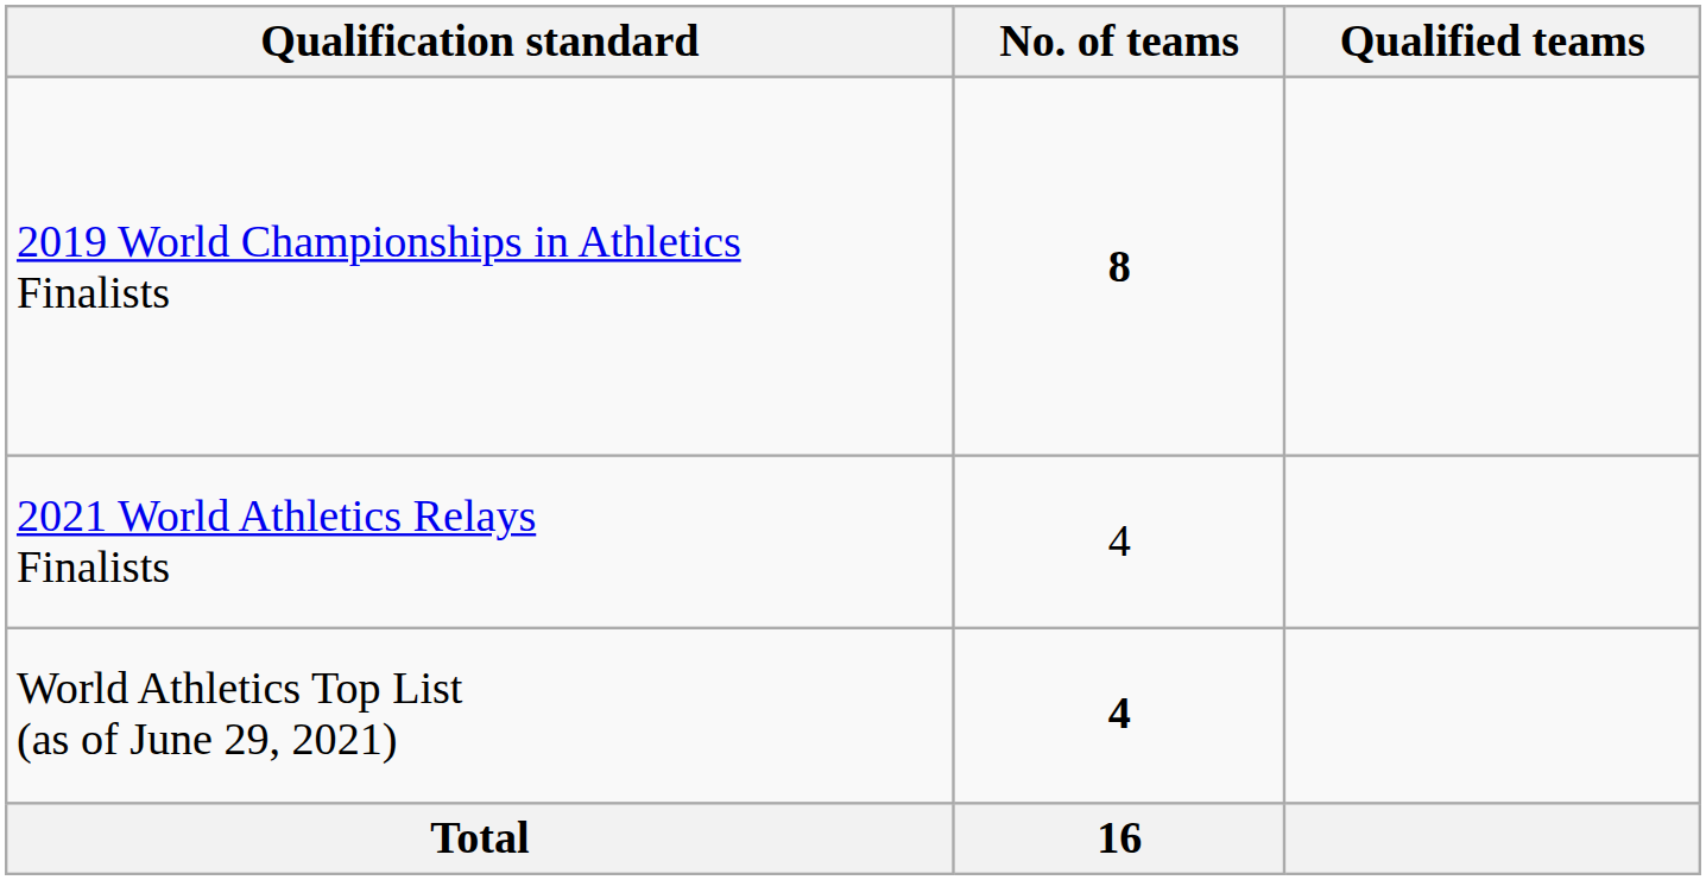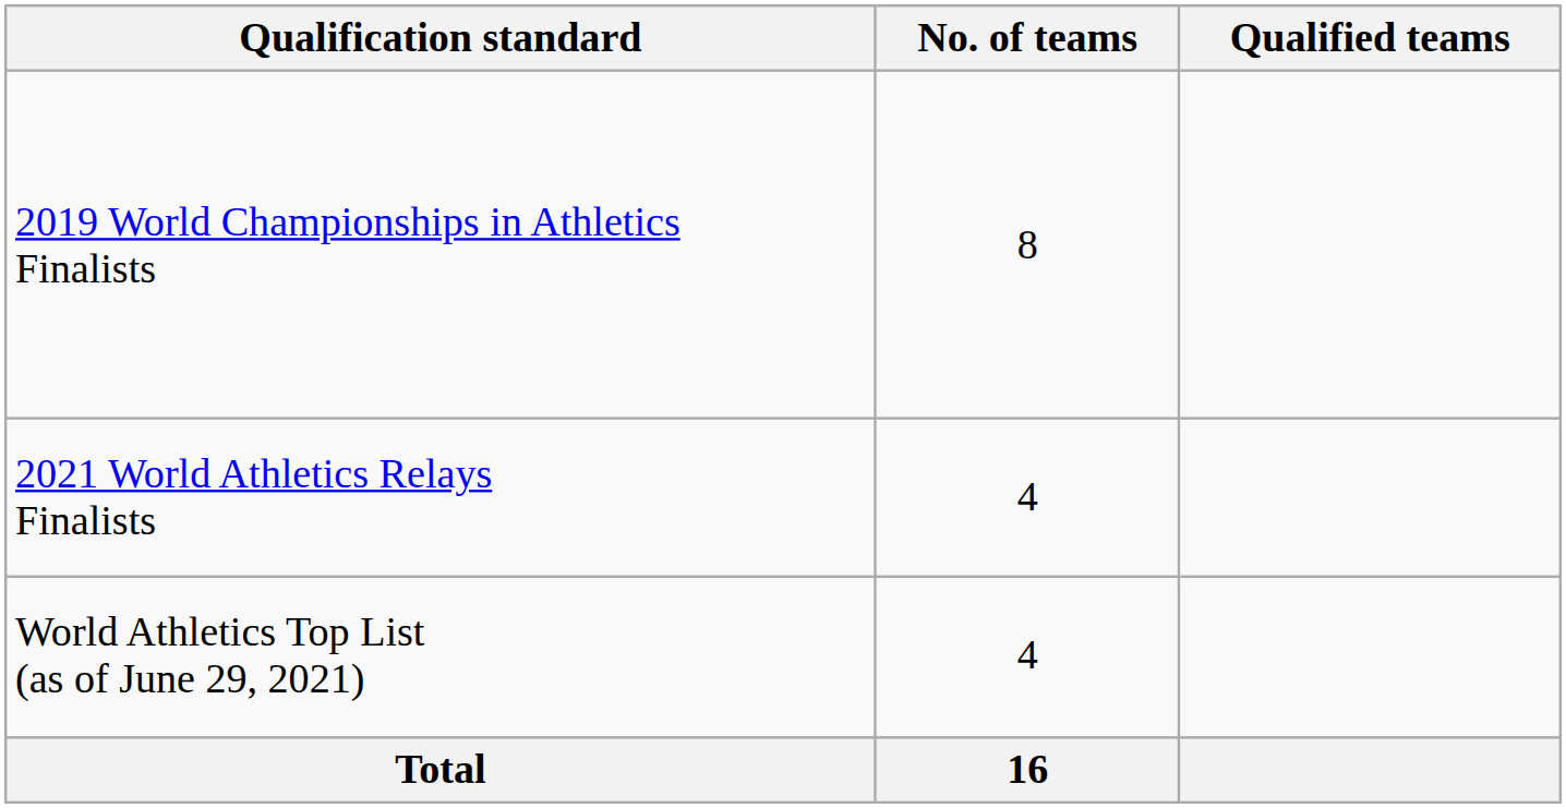2019 World Championships in Athletics Finalists | No. of teams: bold -> normal
World Athletics Top List (as of June 29, 2021) | No. of teams: bold -> normal
